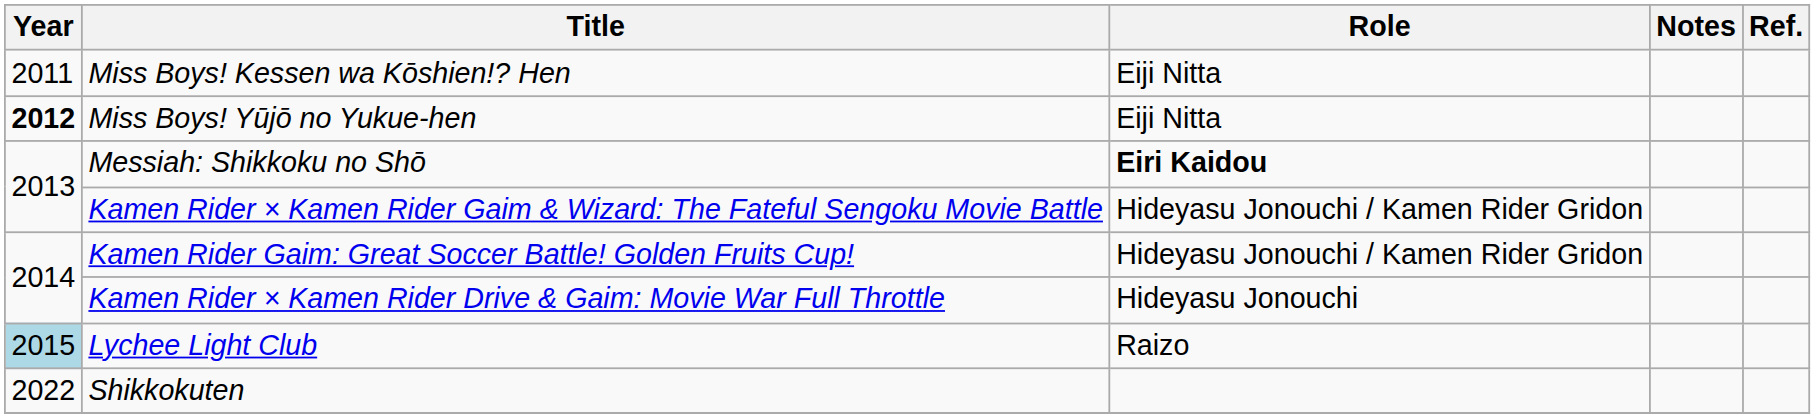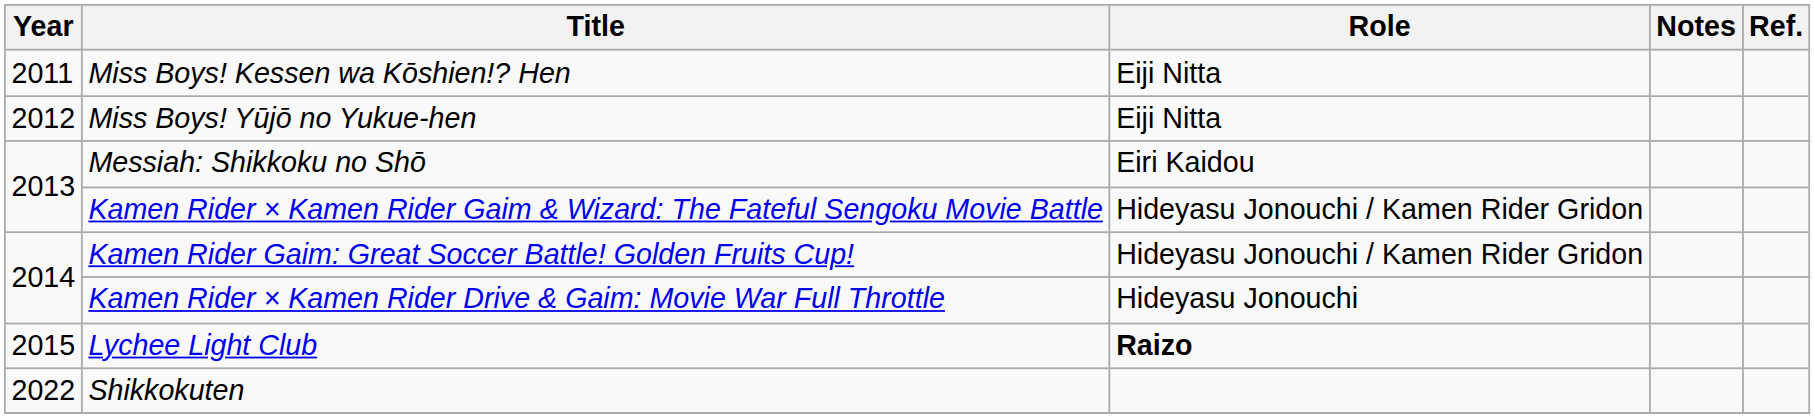Miss Boys! Yūjō no Yukue-hen | Year: bold -> normal
Messiah: Shikkoku no Shō | Role: bold -> normal
Lychee Light Club | Year: lightblue background -> no background
Lychee Light Club | Role: normal -> bold
